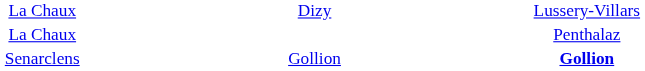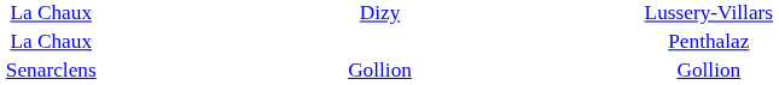Senarclens | column 3: bold -> normal
